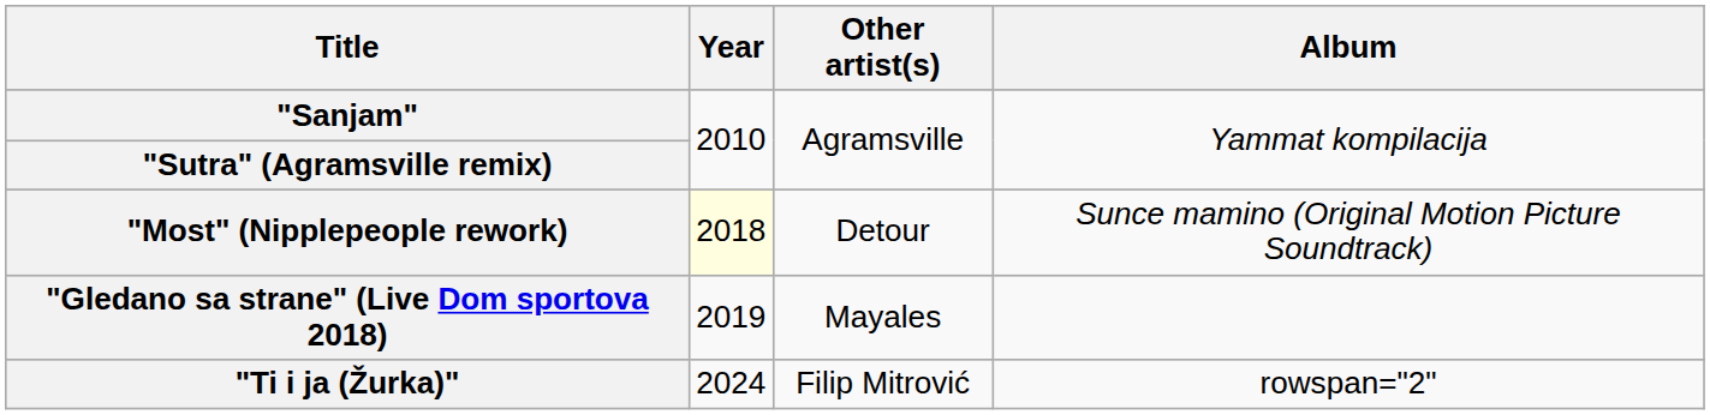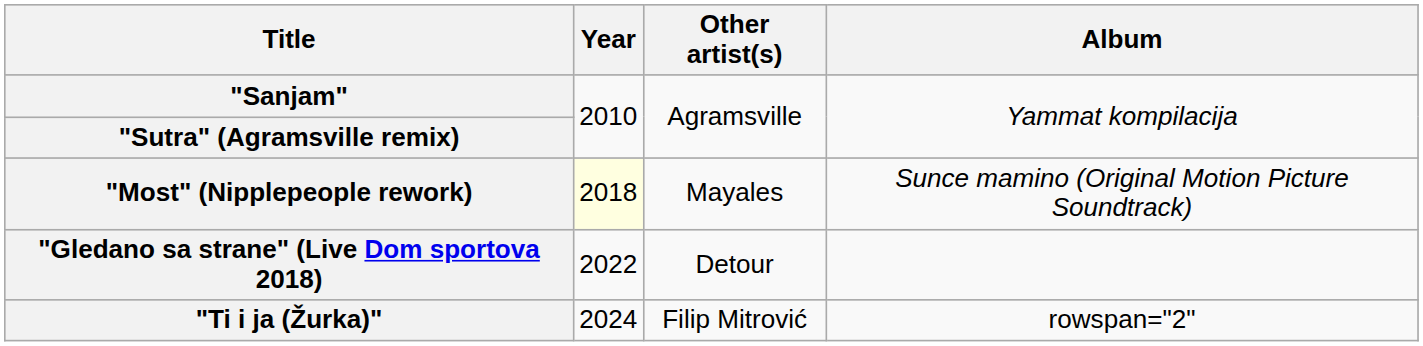"Most" (Nipplepeople rework) | Other artist(s): Detour -> Mayales
"Gledano sa strane" (Live Dom sportova 2018) | Year: 2019 -> 2022
"Gledano sa strane" (Live Dom sportova 2018) | Other artist(s): Mayales -> Detour
